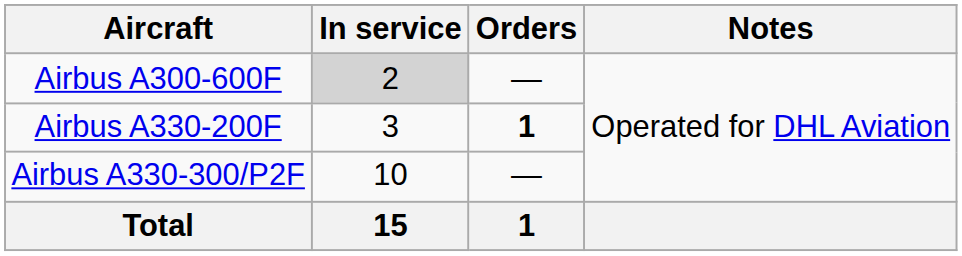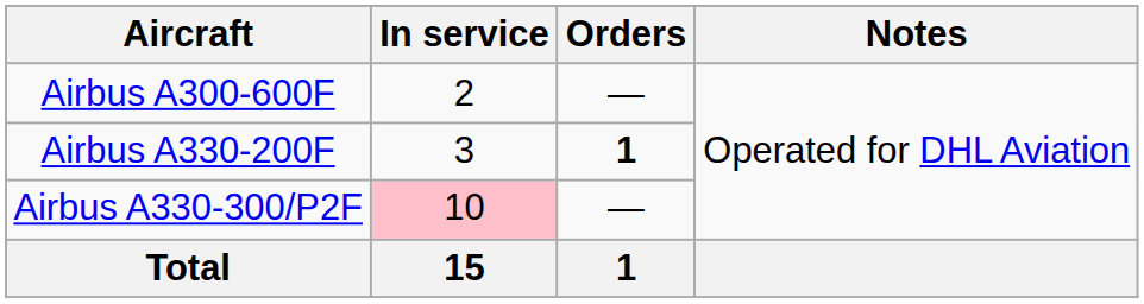Airbus A300-600F | In service: lightgrey background -> no background
Airbus A330-300/P2F | In service: no background -> pink background
